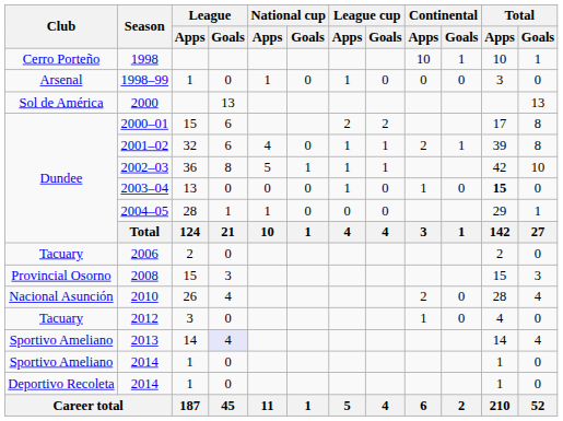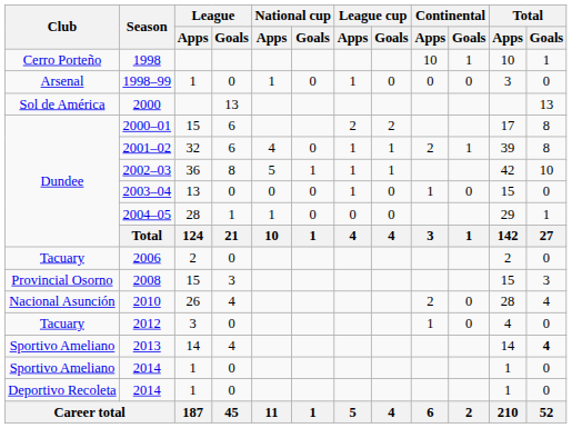2003–04 | Total / Apps: bold -> normal
2013 | League / Goals: lavender background -> no background
2013 | Total / Goals: normal -> bold
